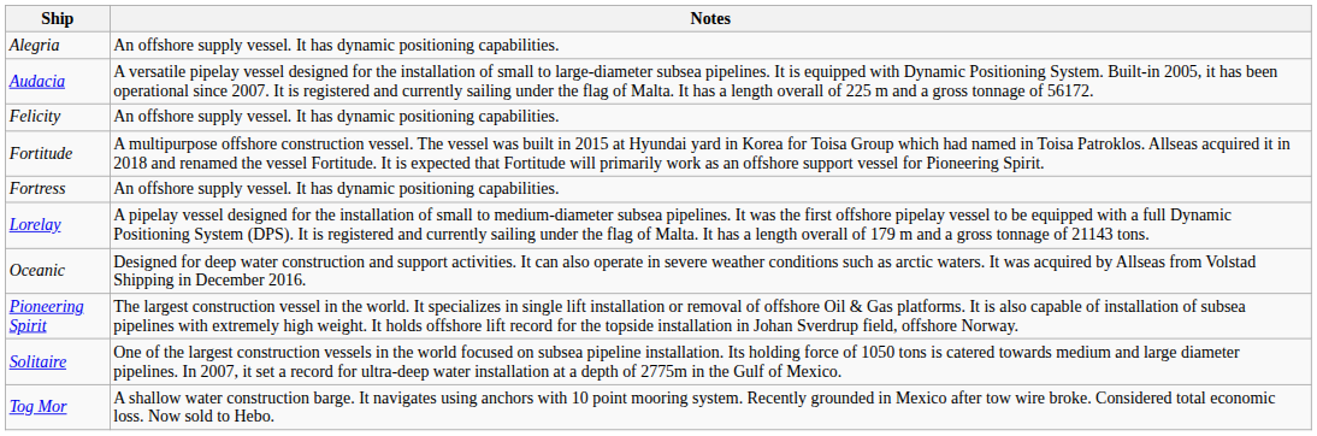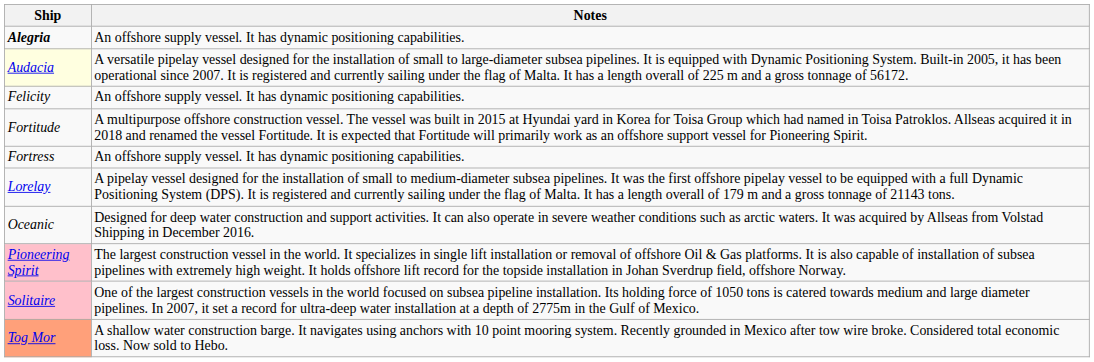Alegria | Ship: normal -> bold
Audacia | Ship: no background -> lightyellow background
Pioneering Spirit | Ship: no background -> pink background
Solitaire | Ship: no background -> pink background
Tog Mor | Ship: no background -> lightsalmon background
